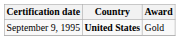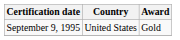September 9, 1995 | Country: bold -> normal
